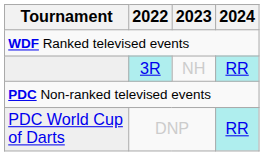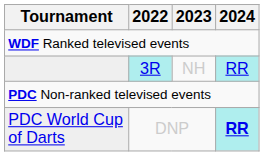PDC World Cup of Darts | 2024: normal -> bold
